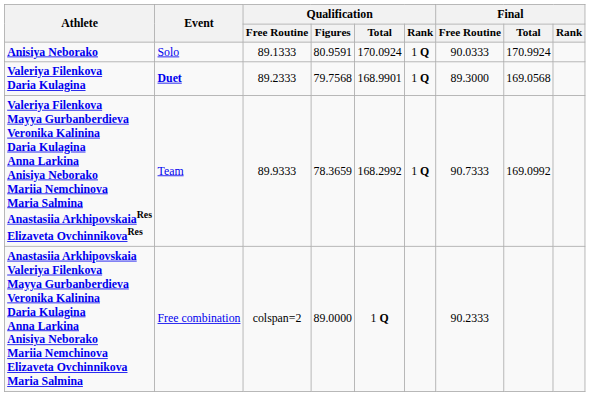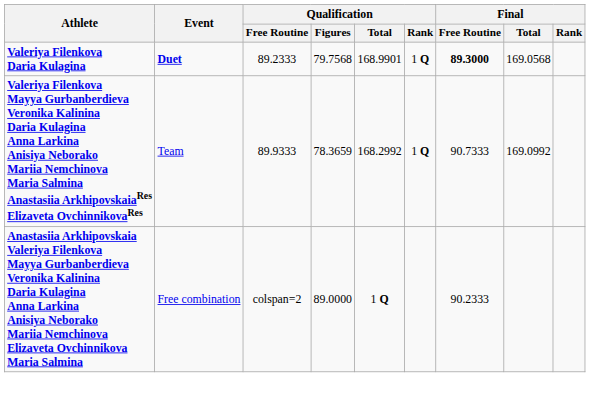- row: Anisiya Neborako | Solo | 89.1333 | 80.9591 | 170.0924 | 1 Q | 90.0333 | 170.9924
Valeriya Filenkova Daria Kulagina | Final / Free Routine: normal -> bold
